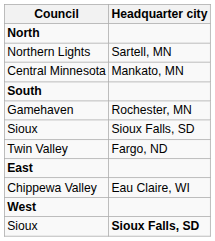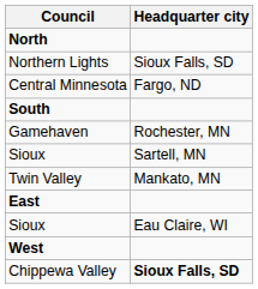row 3 | Headquarter city: Sartell, MN -> Sioux Falls, SD
row 4 | Headquarter city: Mankato, MN -> Fargo, ND
row 7 | Headquarter city: Sioux Falls, SD -> Sartell, MN
row 8 | Headquarter city: Fargo, ND -> Mankato, MN
row 10 | Council: Chippewa Valley -> Sioux
row 12 | Council: Sioux -> Chippewa Valley
